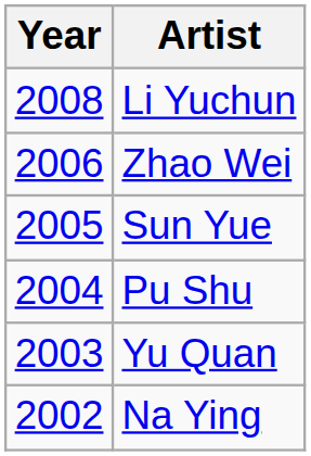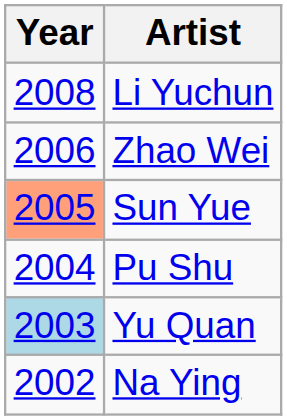Sun Yue | Year: no background -> lightsalmon background
Yu Quan | Year: no background -> lightblue background
